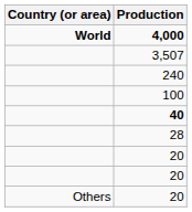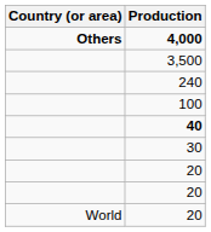row 2 | Country (or area): World -> Others
row 3 | Production: 3,507 -> 3,500
row 7 | Production: 28 -> 30
row 10 | Country (or area): Others -> World
